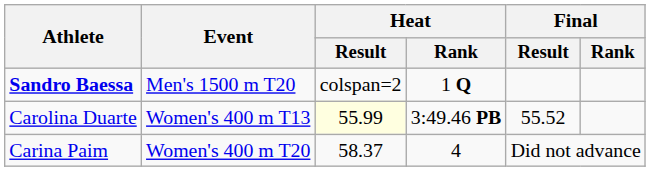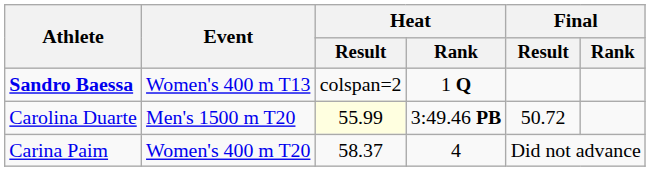Sandro Baessa | Event: Men's 1500 m T20 -> Women's 400 m T13
Carolina Duarte | Event: Women's 400 m T13 -> Men's 1500 m T20
Carolina Duarte | Final / Result: 55.52 -> 50.72
